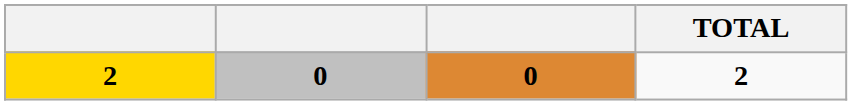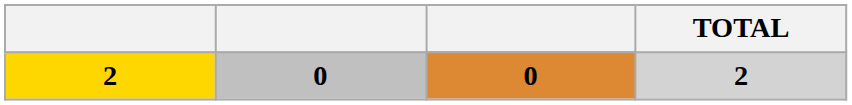row 2 | TOTAL: no background -> lightgrey background
